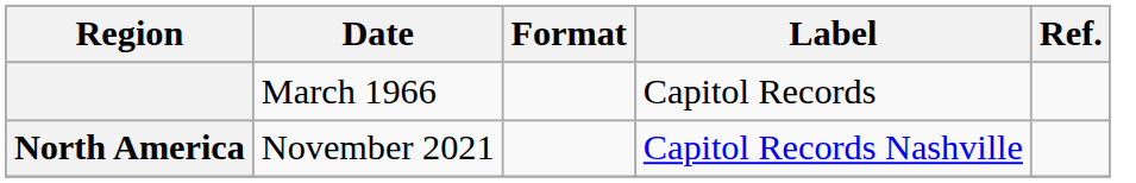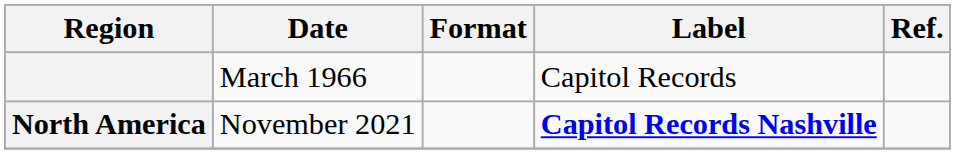North America | Label: normal -> bold
